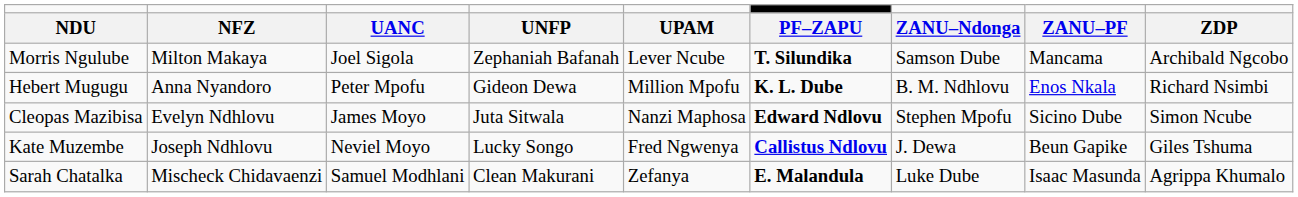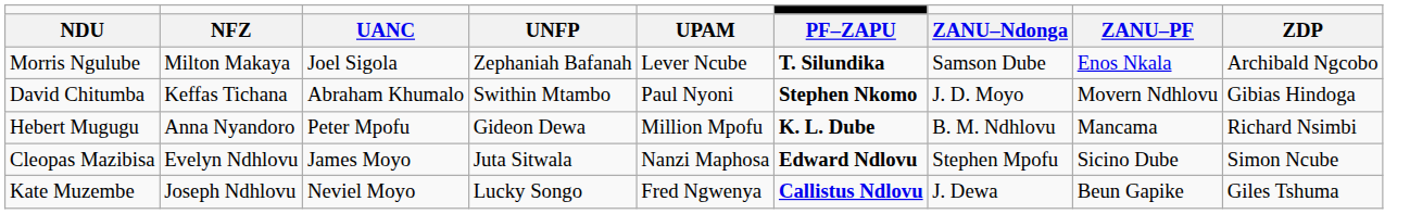Morris Ngulube | column 8: Mancama -> Enos Nkala
+ row: David Chitumba | Keffas Tichana | Abraham Khumalo | Swithin Mtambo | Paul Nyoni | Stephen Nkomo | J. D. Moyo | Movern Ndhlovu | Gibias Hindoga
Hebert Mugugu | column 8: Enos Nkala -> Mancama
- row: Sarah Chatalka | Mischeck Chidavaenzi | Samuel Modhlani | Clean Makurani | Zefanya | E. Malandula | Luke Dube | Isaac Masunda | Agrippa Khumalo
